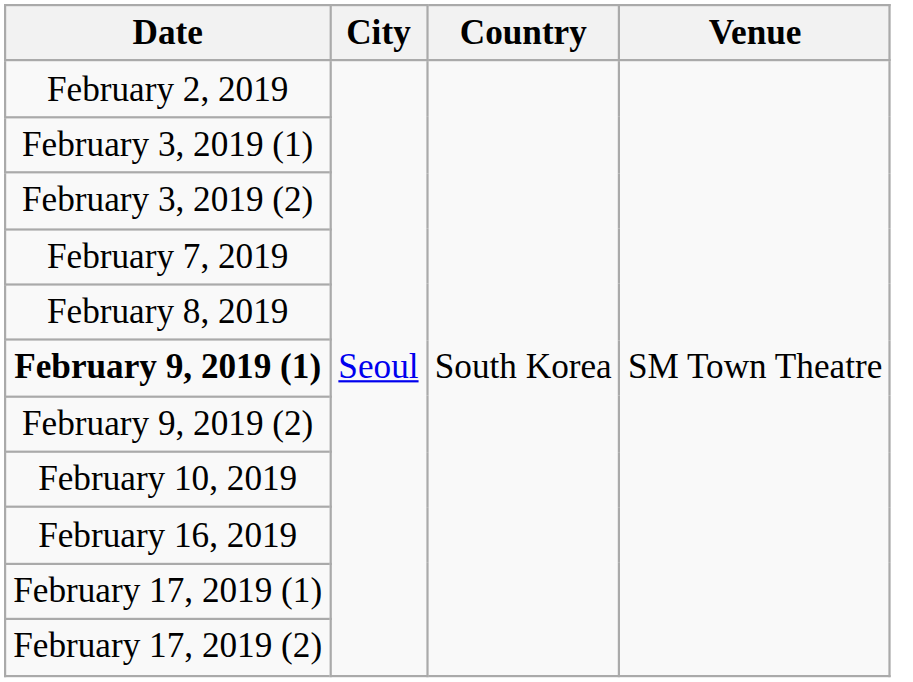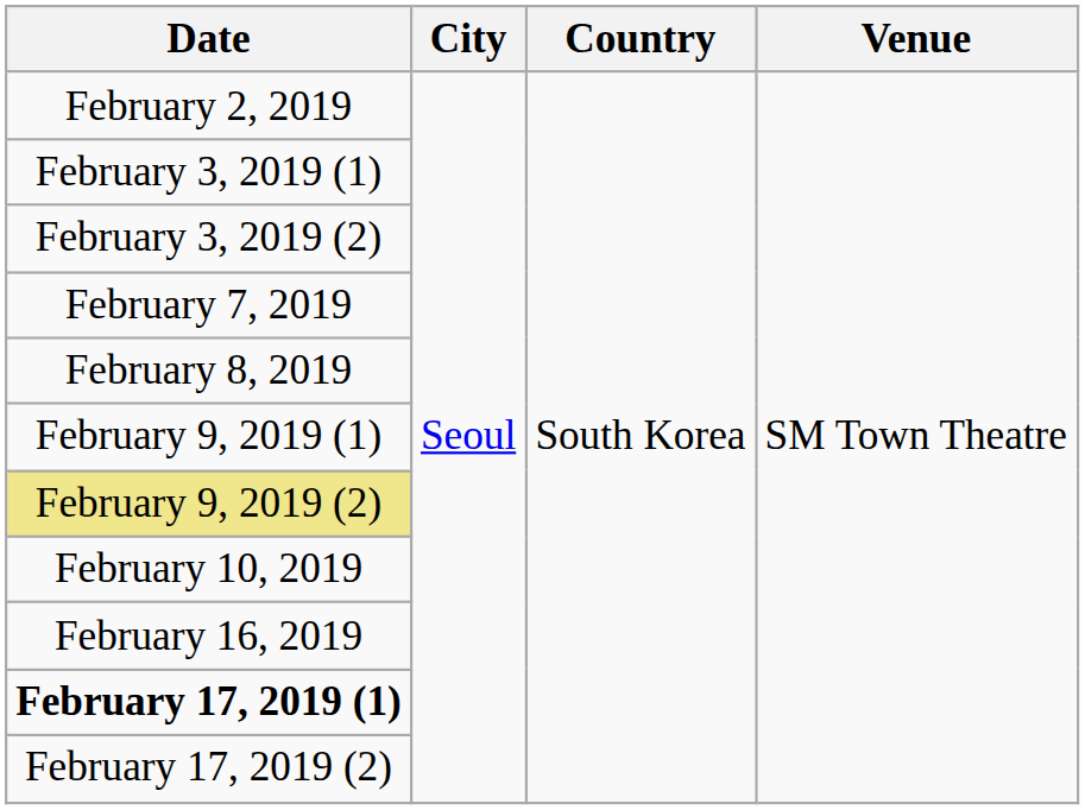February 9, 2019 (1) | Date: bold -> normal
February 9, 2019 (2) | Date: no background -> khaki background
February 17, 2019 (1) | Date: normal -> bold
